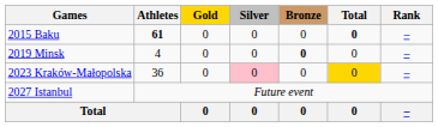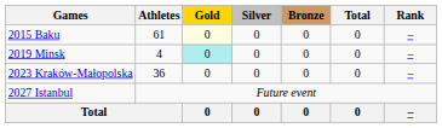2015 Baku | Athletes: bold -> normal
2015 Baku | Gold: no background -> lightyellow background
2015 Baku | Total: bold -> normal
2019 Minsk | Gold: no background -> paleturquoise background
2019 Minsk | Bronze: bold -> normal
2023 Kraków-Małopolska | Silver: pink background -> no background
2023 Kraków-Małopolska | Total: gold background -> no background
